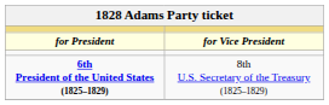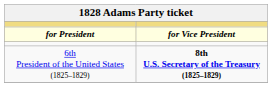6th President of the United States (1825–1829) | column 1: bold -> normal
6th President of the United States (1825–1829) | column 2: normal -> bold
